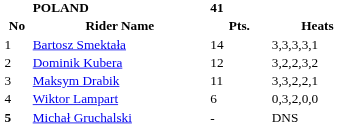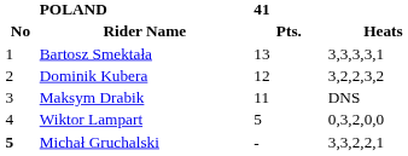Bartosz Smektała | 41 / Pts.: 14 -> 13
Maksym Drabik | Heats: 3,3,2,2,1 -> DNS
Wiktor Lampart | 41 / Pts.: 6 -> 5
Michał Gruchalski | Heats: DNS -> 3,3,2,2,1
